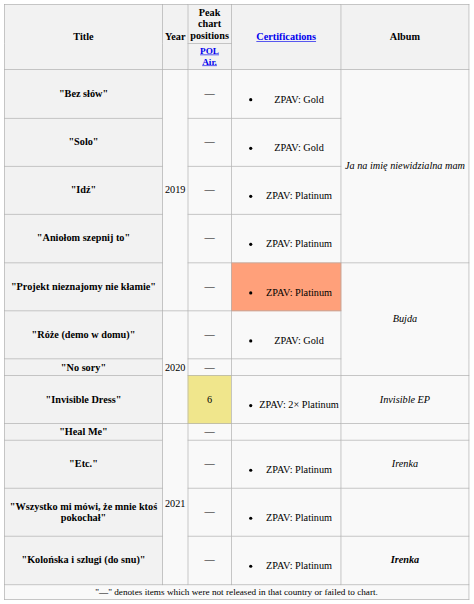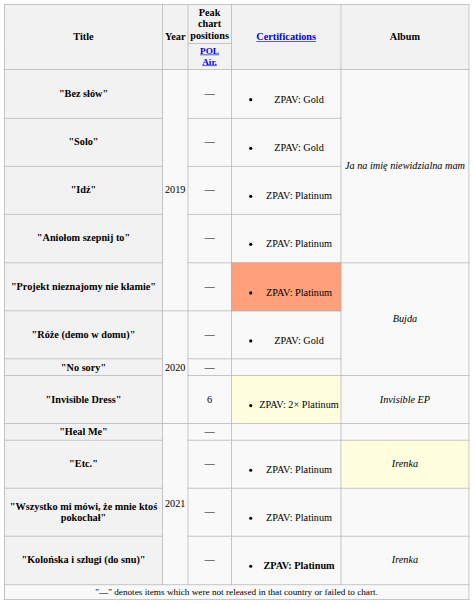"Invisible Dress" | Peak chart positions / POL Air.: khaki background -> no background
"Invisible Dress" | Certifications: no background -> lightyellow background
"Etc." | Album: no background -> lightyellow background
"Kolońska i szlugi (do snu)" | Certifications: normal -> bold
"Kolońska i szlugi (do snu)" | Album: bold -> normal
